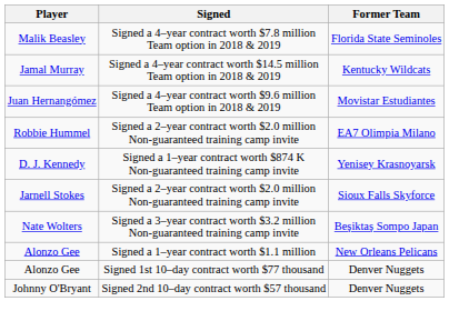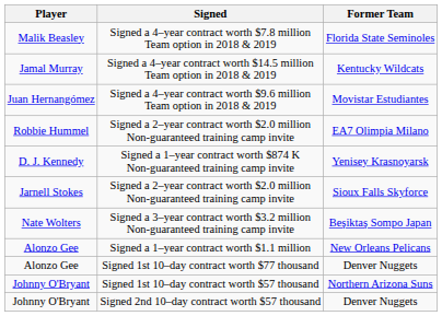+ row: Johnny O'Bryant | Signed 1st 10–day contract worth $57 thousand | Northern Arizona Suns
